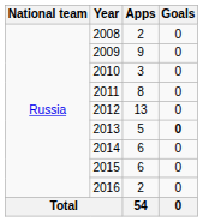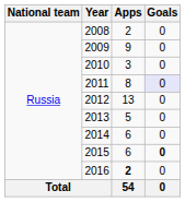2011 | Goals: no background -> lavender background
2013 | Goals: bold -> normal
2015 | Goals: normal -> bold
2016 | Apps: normal -> bold
